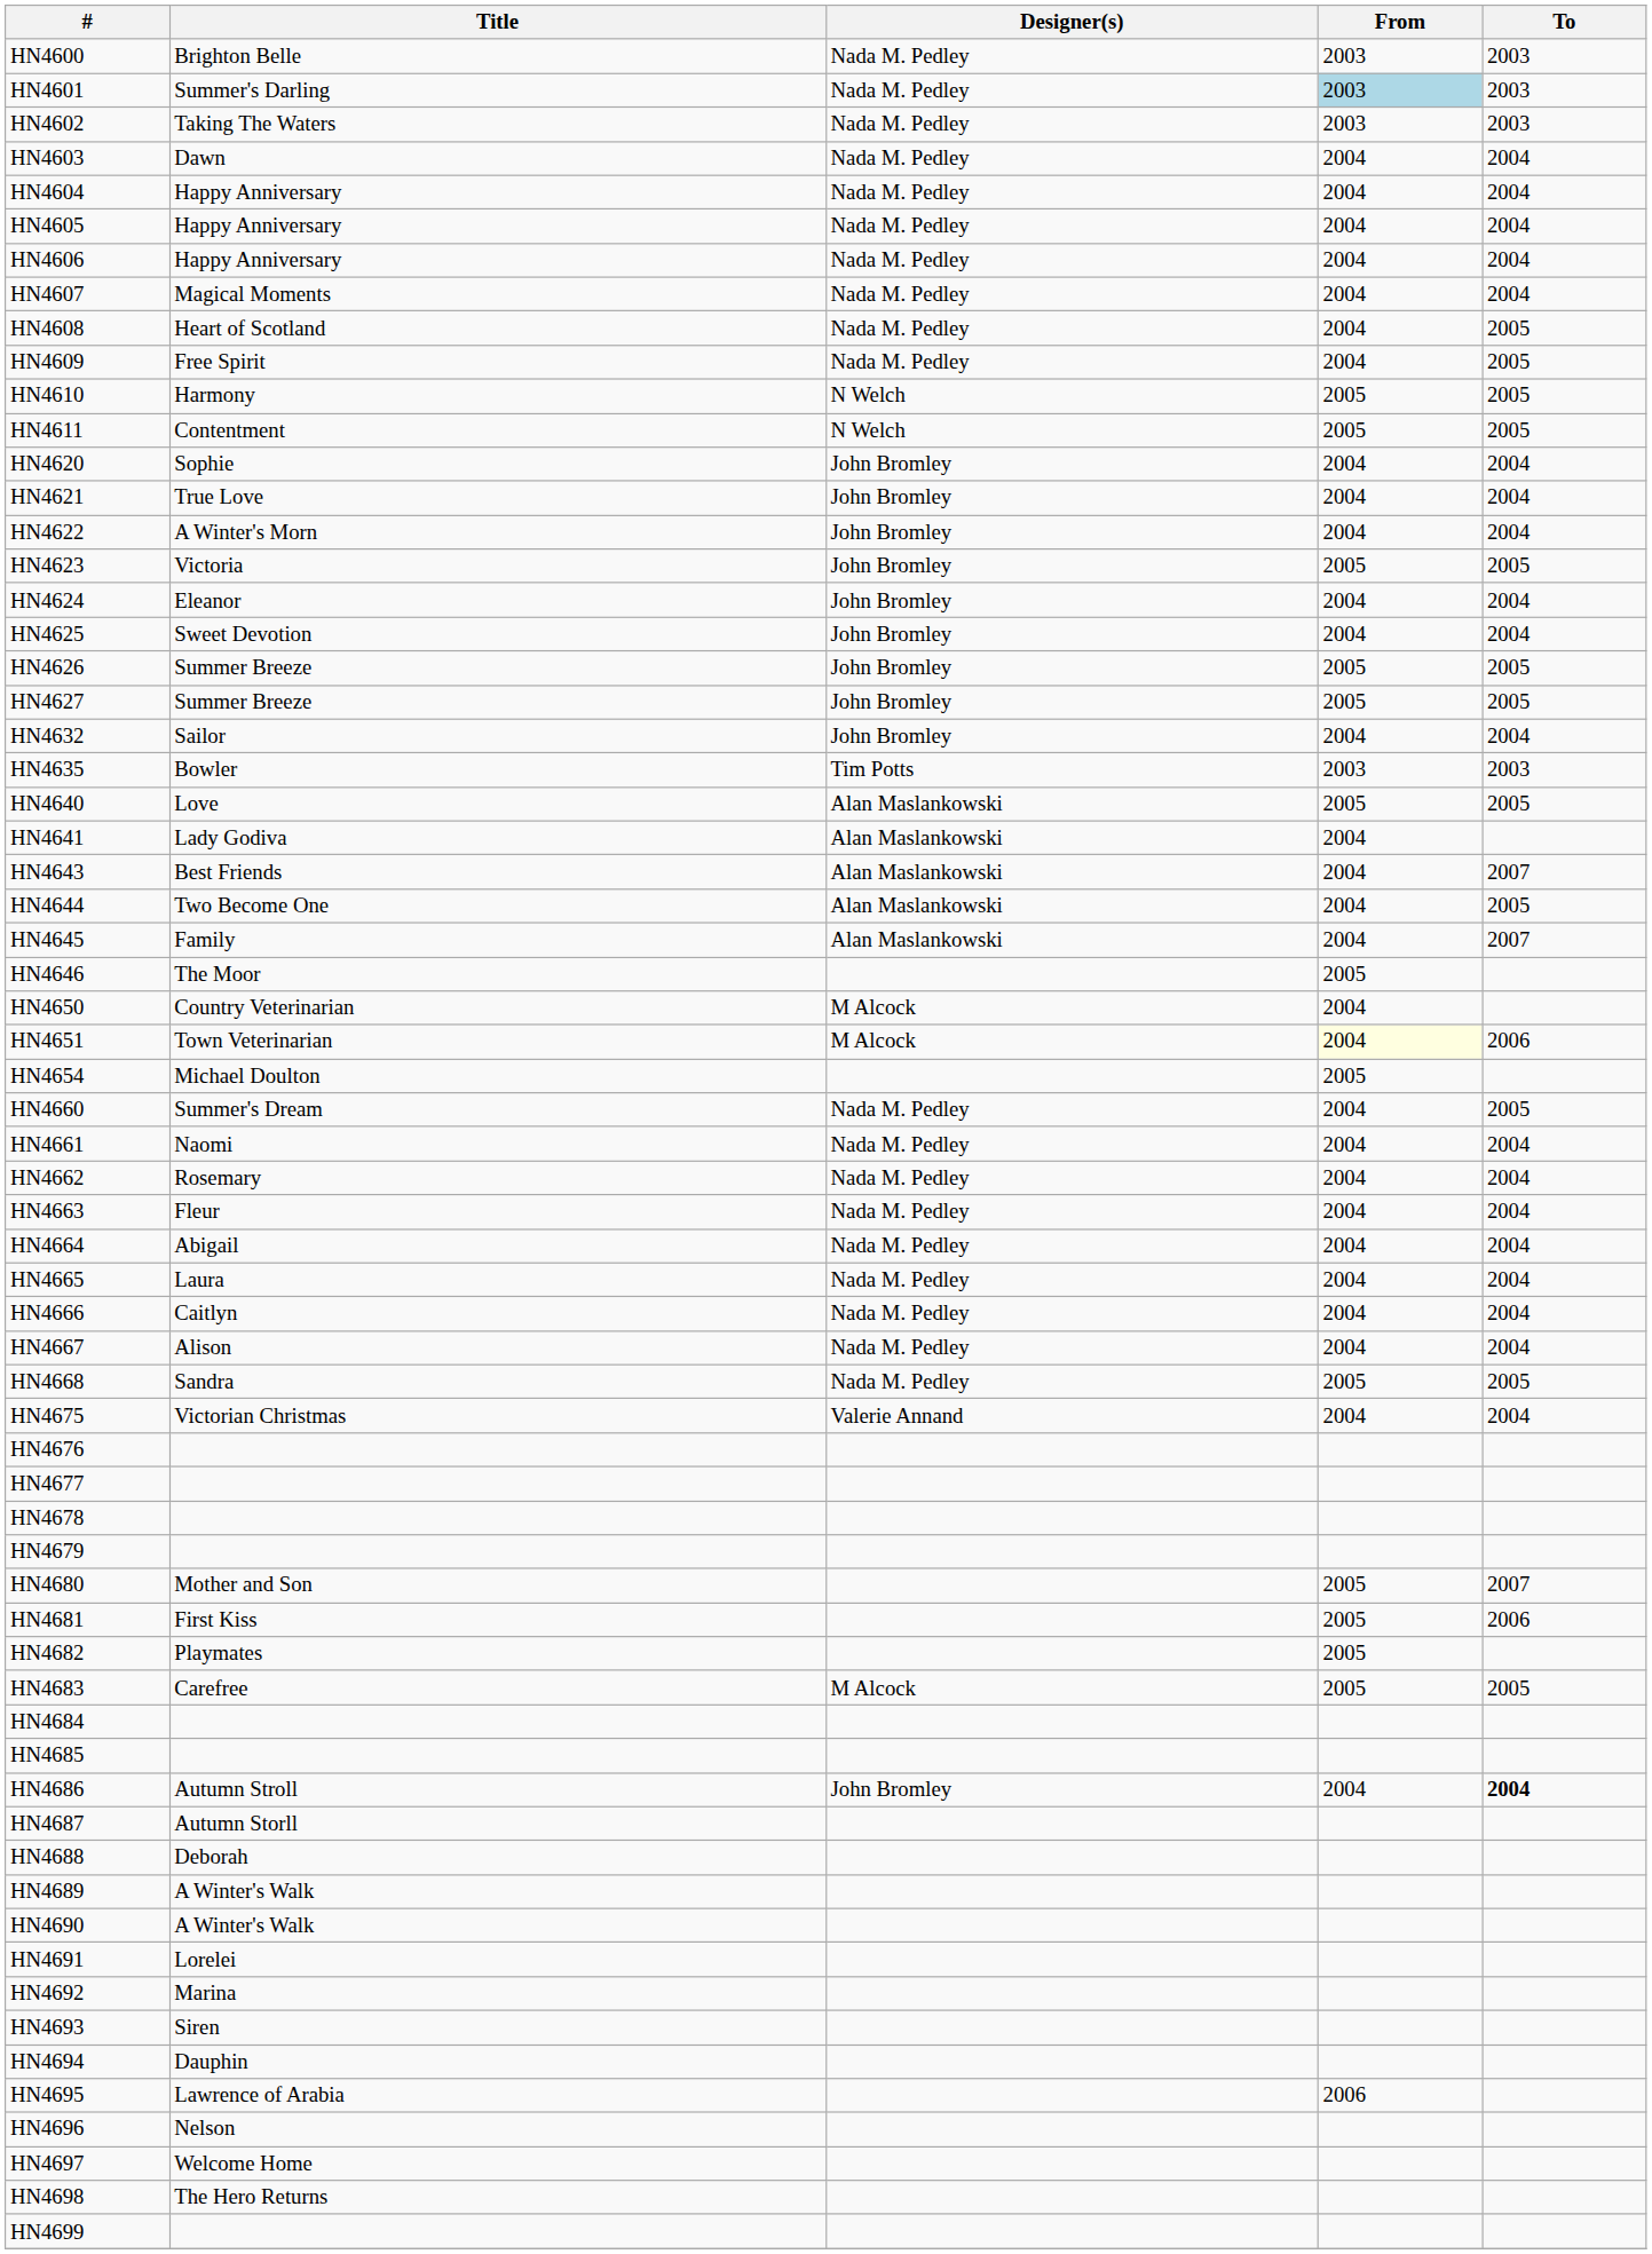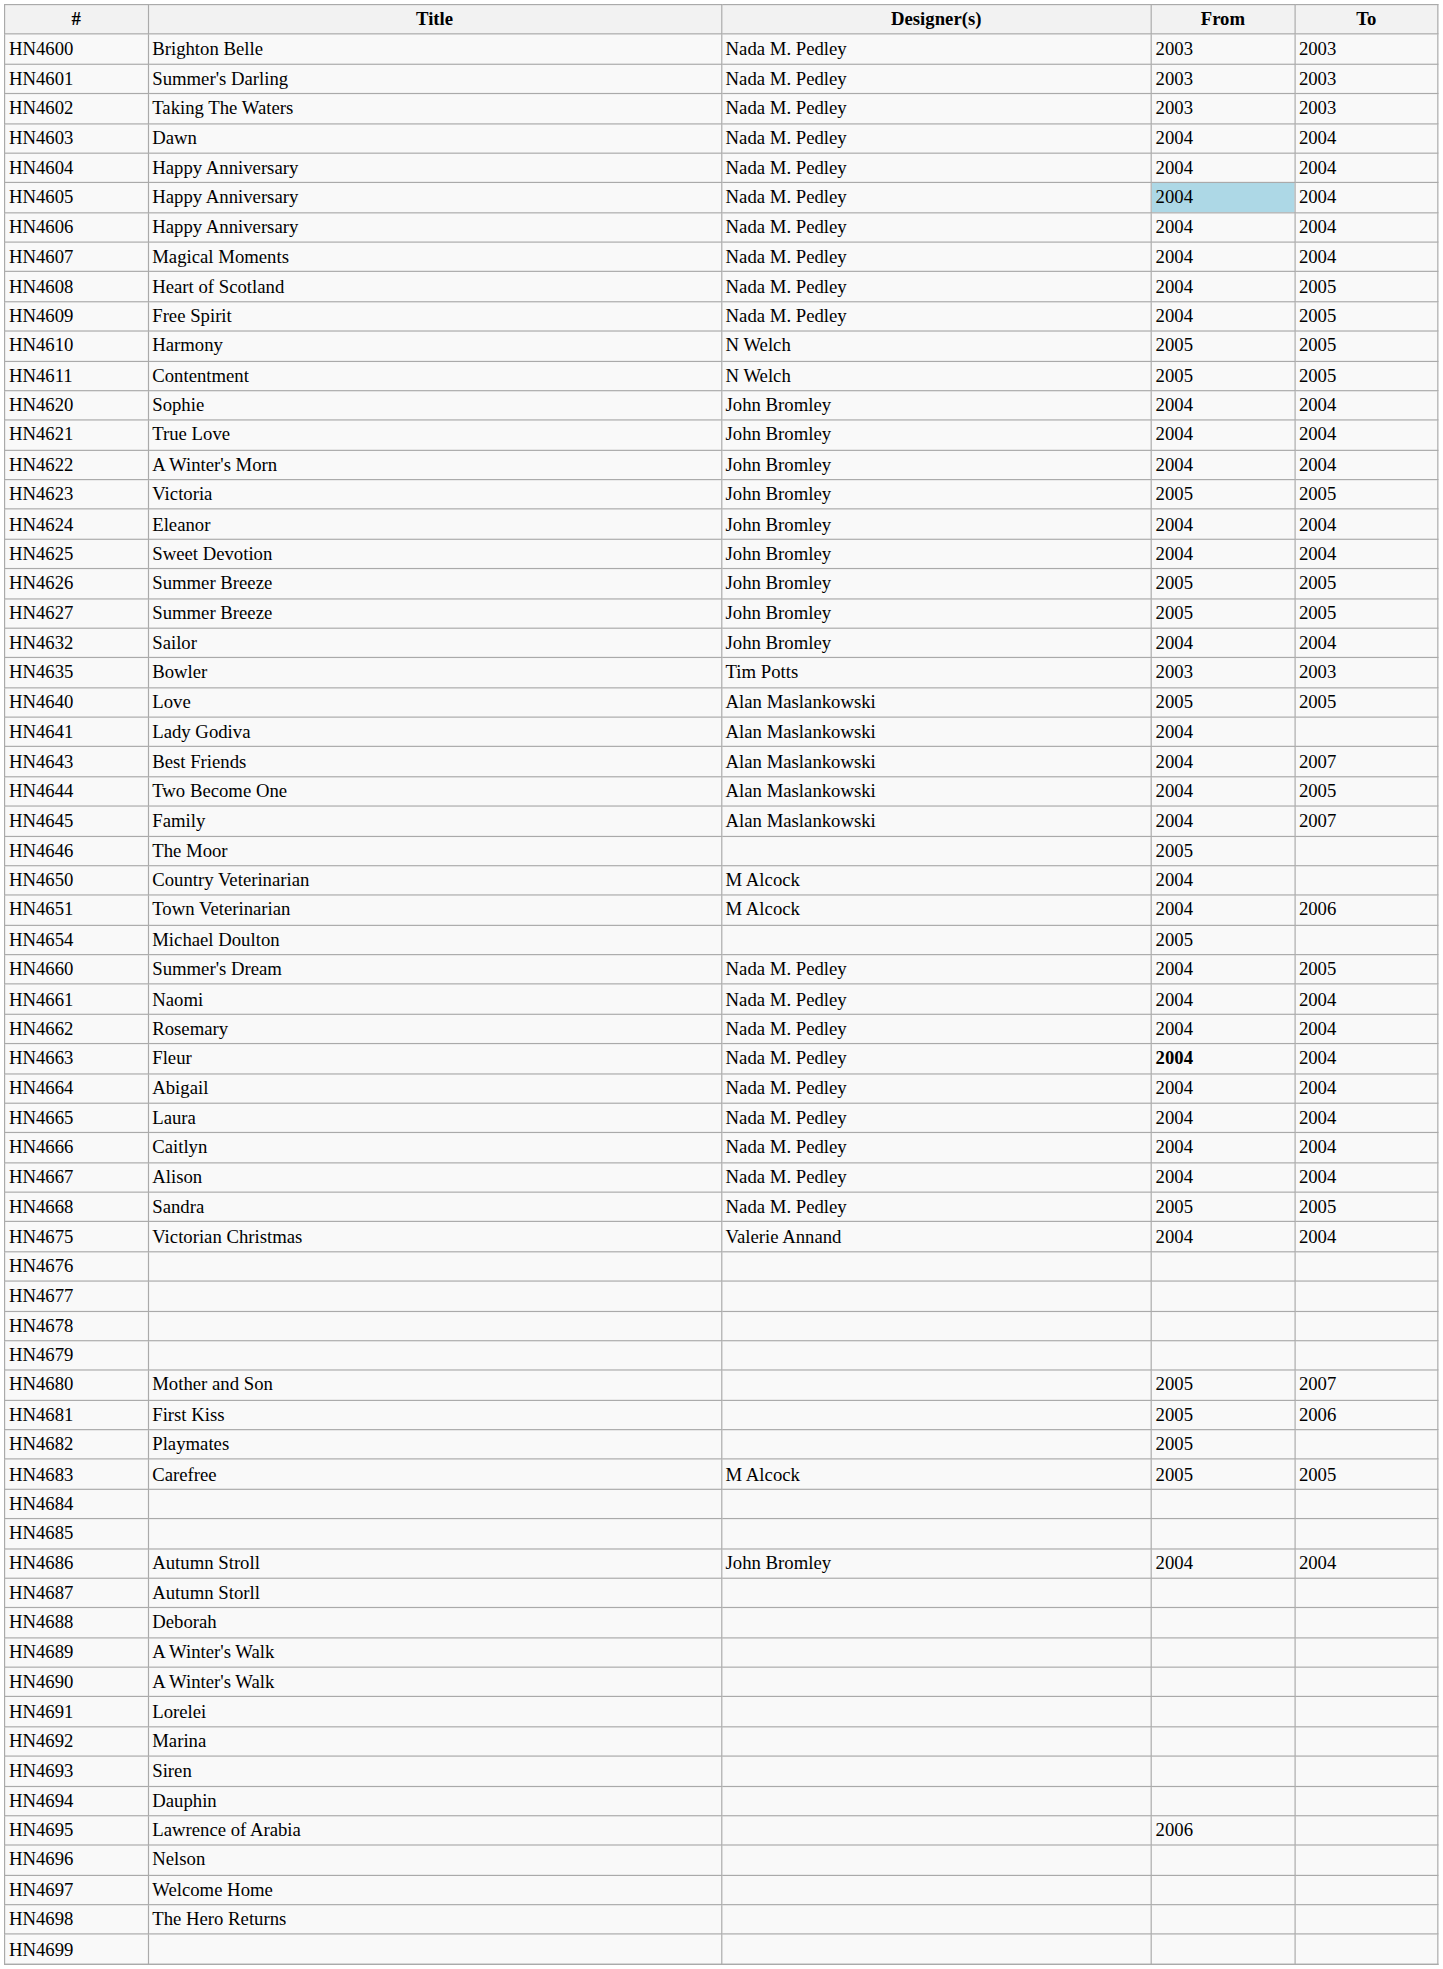HN4601 | From: lightblue background -> no background
HN4605 | From: no background -> lightblue background
HN4651 | From: lightyellow background -> no background
HN4663 | From: normal -> bold
HN4686 | To: bold -> normal
